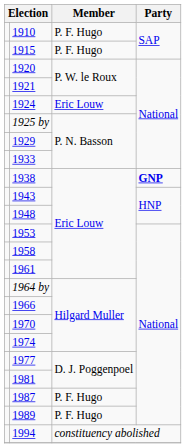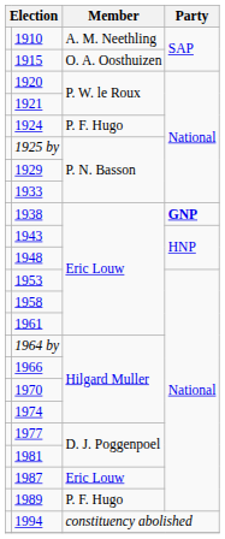1910 | Member: P. F. Hugo -> A. M. Neethling
1915 | Member: P. F. Hugo -> O. A. Oosthuizen
1924 | Member: Eric Louw -> P. F. Hugo
1987 | Member: P. F. Hugo -> Eric Louw
